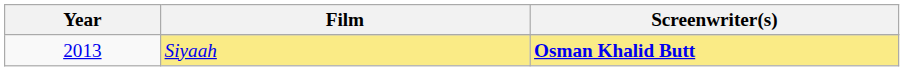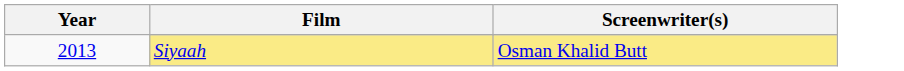Siyaah | Screenwriter(s): bold -> normal
